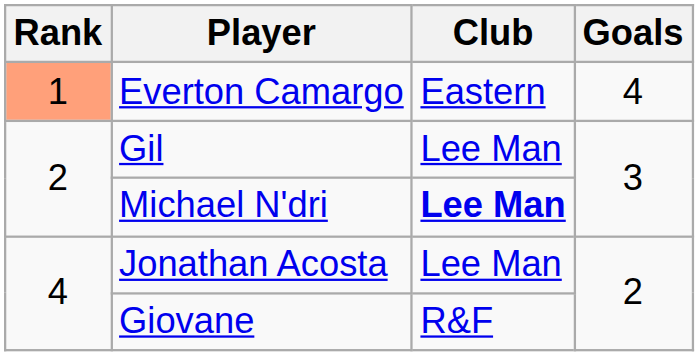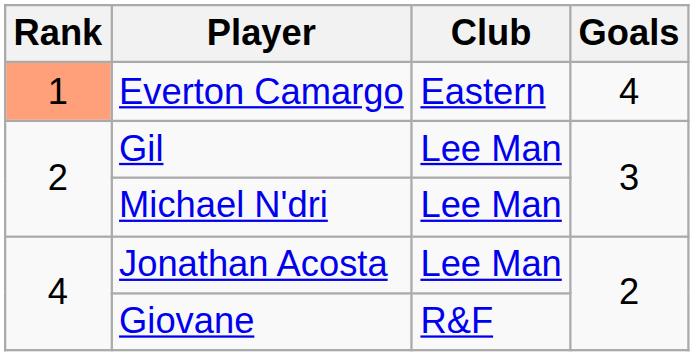Michael N'dri | Club: bold -> normal
